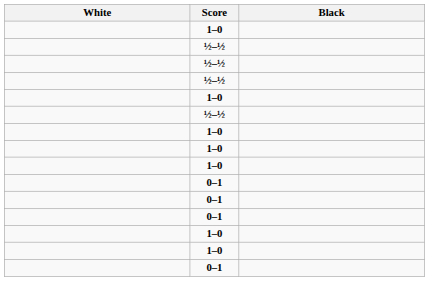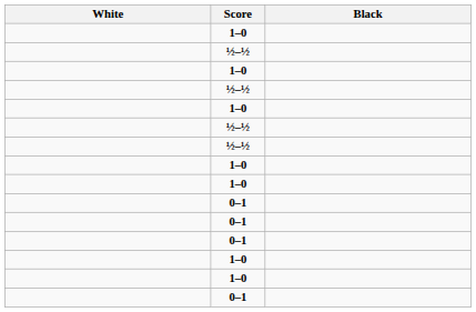row 4 | Score: ½–½ -> 1–0
row 8 | Score: 1–0 -> ½–½
